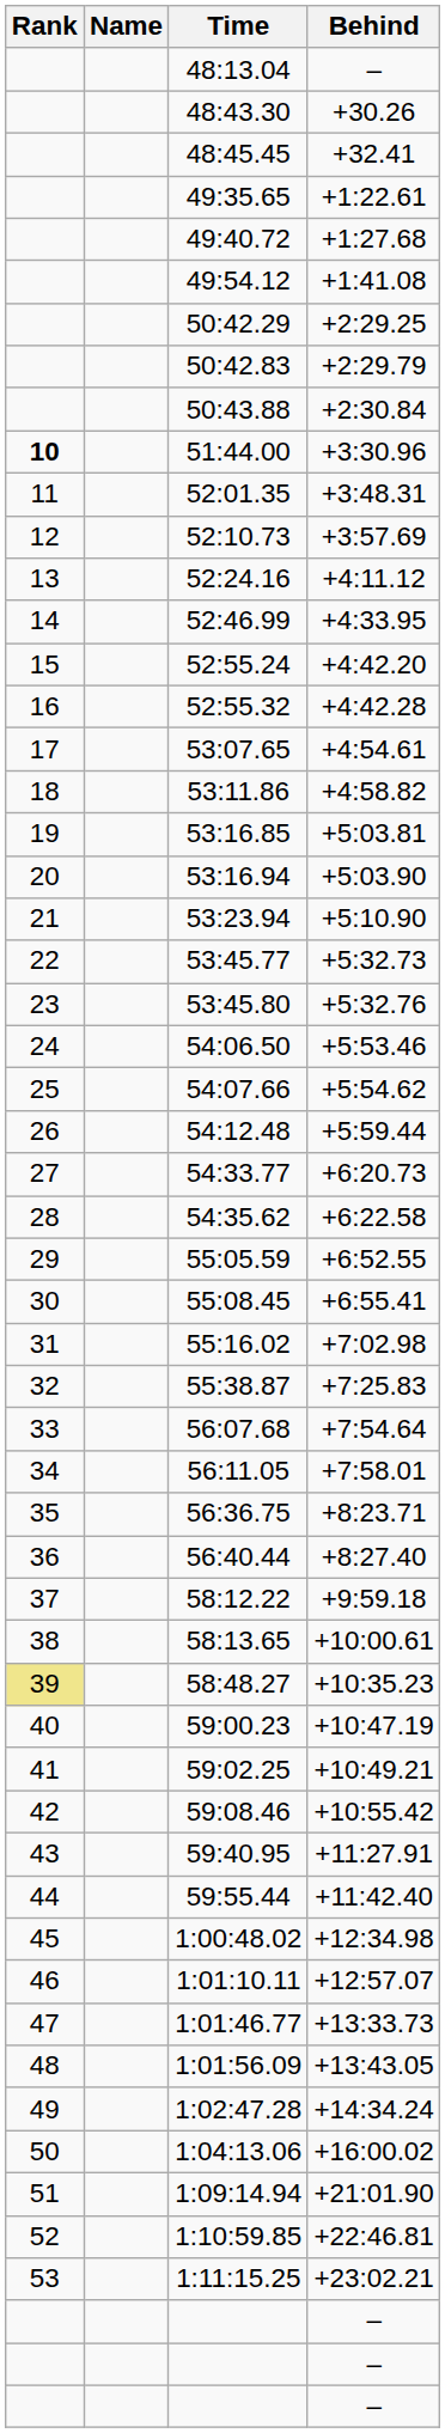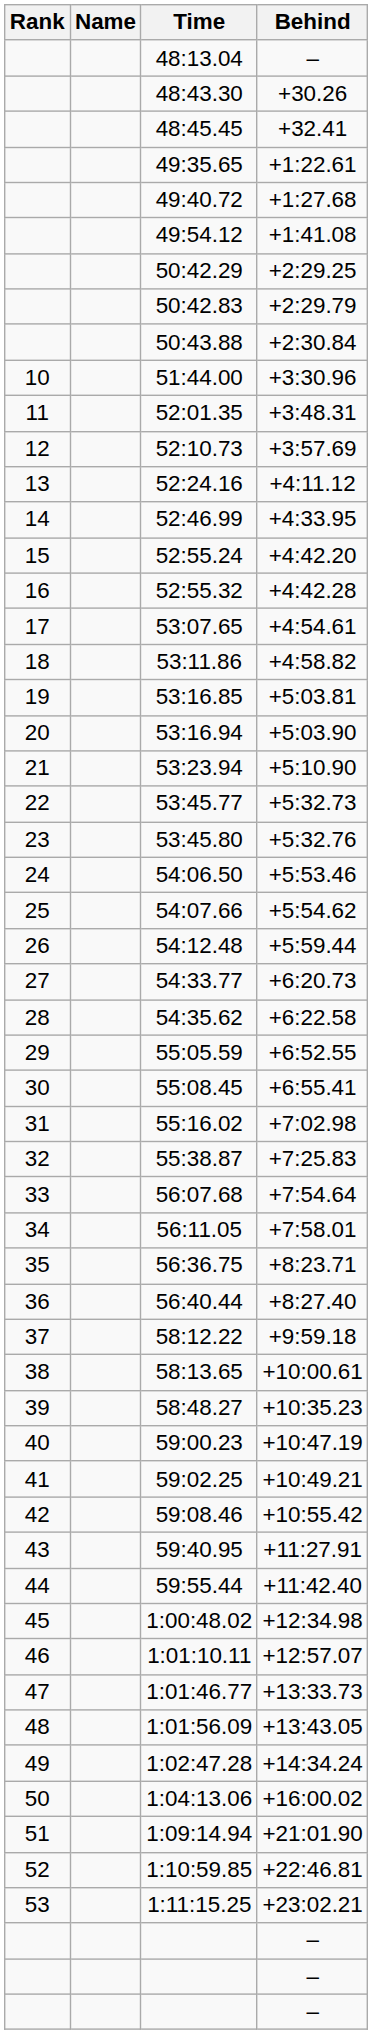51:44.00 | Rank: bold -> normal
58:48.27 | Rank: khaki background -> no background
